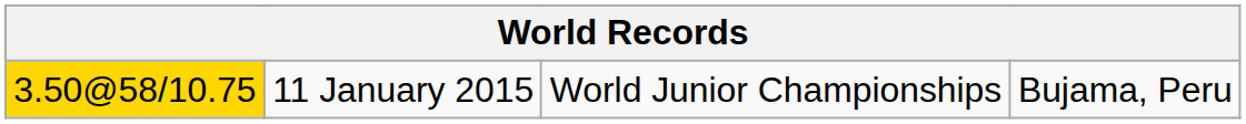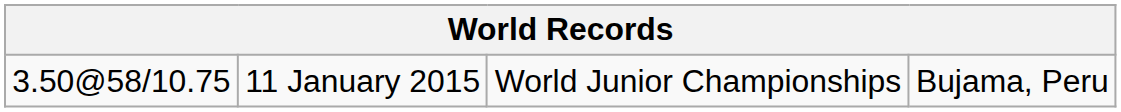11 January 2015 | column 1: gold background -> no background
